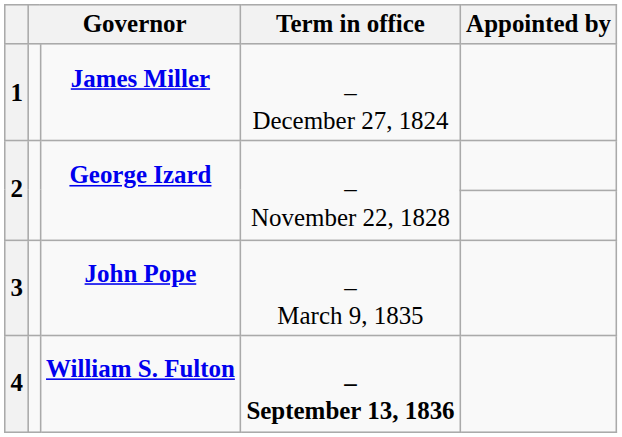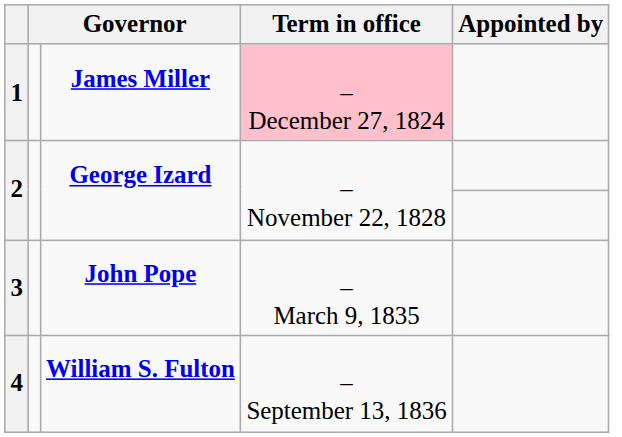1 | Term in office: no background -> pink background
4 | Term in office: bold -> normal
